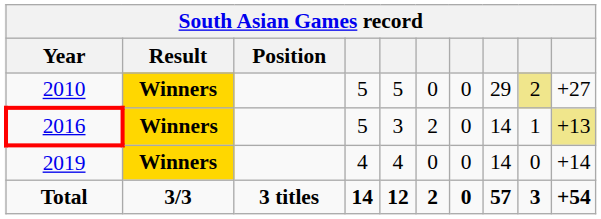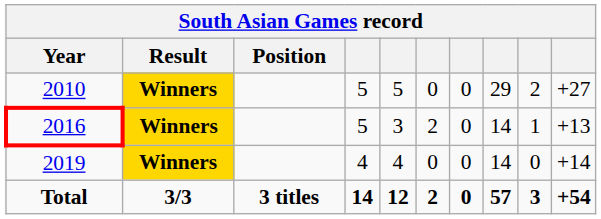2010 | column 9: khaki background -> no background
2016 | column 10: khaki background -> no background
